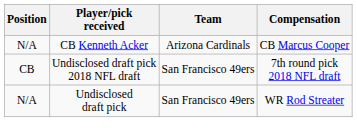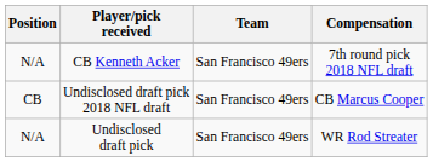CB Kenneth Acker | Team: Arizona Cardinals -> San Francisco 49ers
CB Kenneth Acker | Compensation: CB Marcus Cooper -> 7th round pick 2018 NFL draft
Undisclosed draft pick 2018 NFL draft | Compensation: 7th round pick 2018 NFL draft -> CB Marcus Cooper
